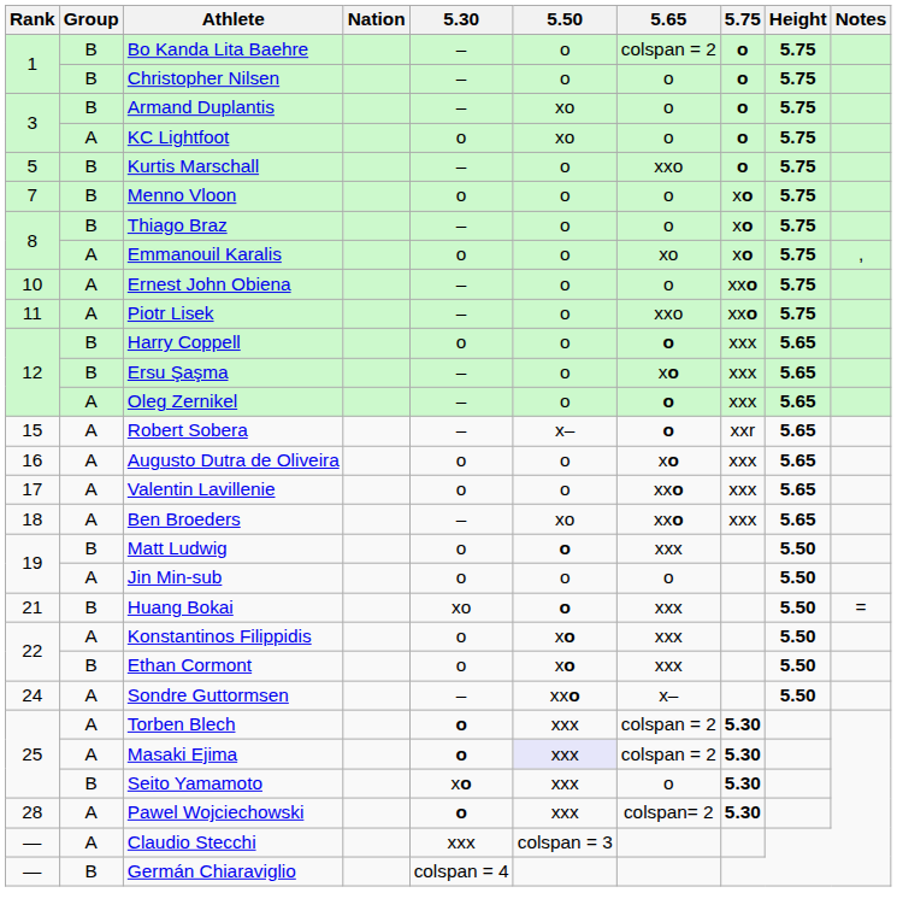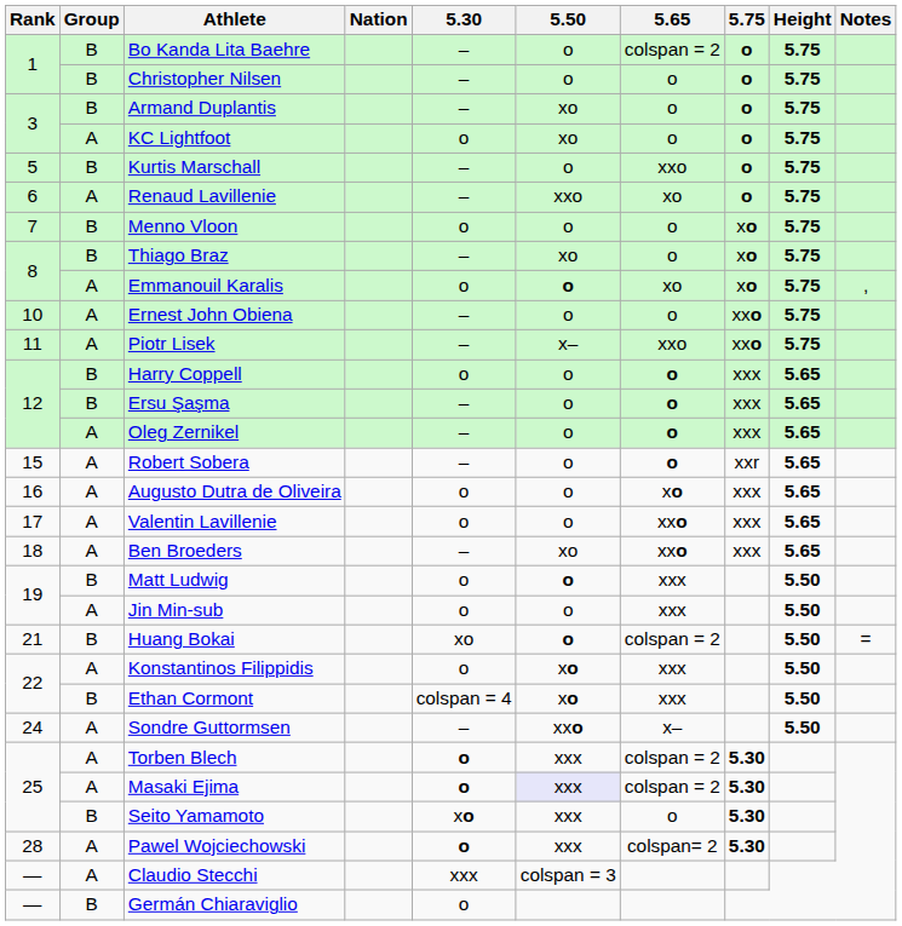+ row: 6 | A | Renaud Lavillenie | – | xxo | xo | o | 5.75
Thiago Braz | 5.50: o -> xo
Emmanouil Karalis | 5.50: normal -> bold
Piotr Lisek | 5.50: o -> x–
Ersu Şaşma | 5.65: xo -> o
Robert Sobera | 5.50: x– -> o
Jin Min-sub | 5.65: o -> xxx
Huang Bokai | 5.65: xxx -> colspan = 2
Ethan Cormont | 5.30: o -> colspan = 4
Germán Chiaraviglio | 5.30: colspan = 4 -> o
